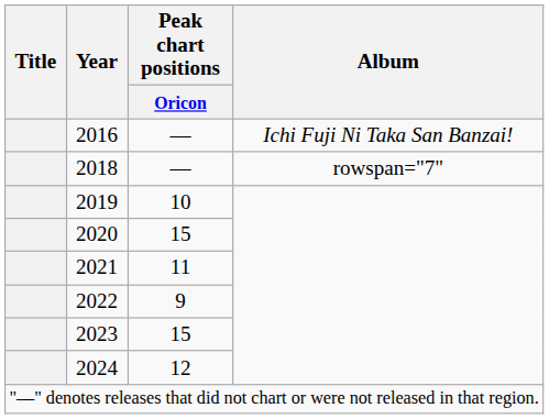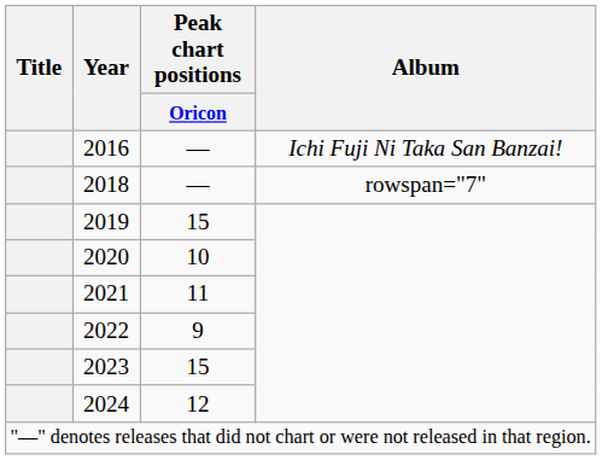2019 | Peak chart positions / Oricon: 10 -> 15
2020 | Peak chart positions / Oricon: 15 -> 10
